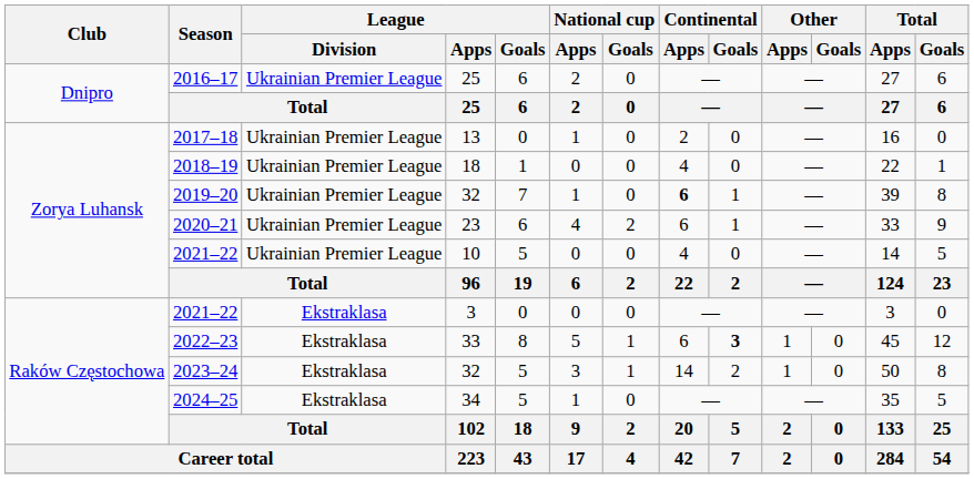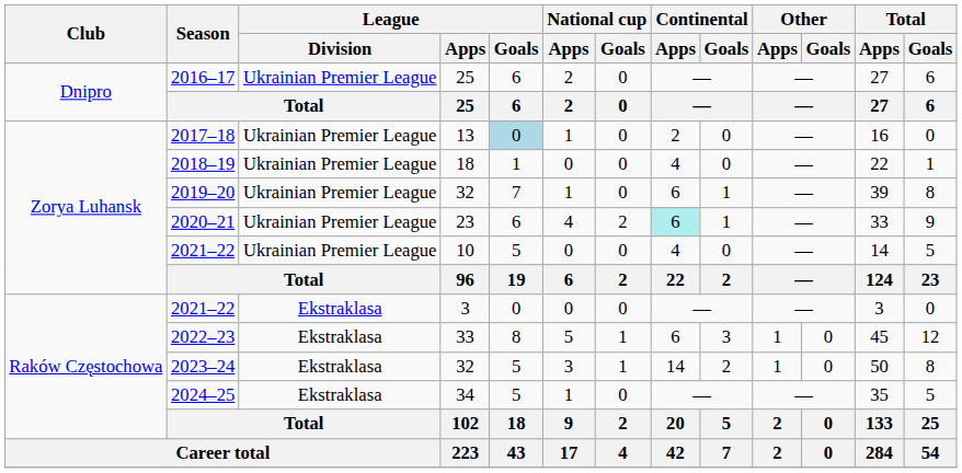2017–18 | League / Goals: no background -> lightblue background
2019–20 | Continental / Apps: bold -> normal
2020–21 | Continental / Apps: no background -> paleturquoise background
2022–23 | Continental / Goals: bold -> normal
